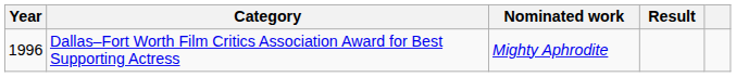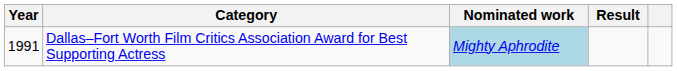row 2 | Year: 1996 -> 1991
row 2 | Nominated work: no background -> lightblue background
